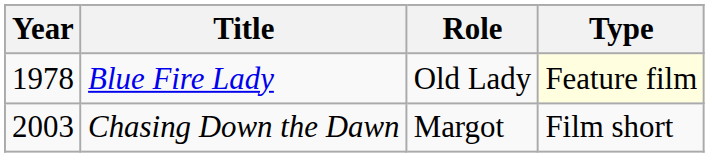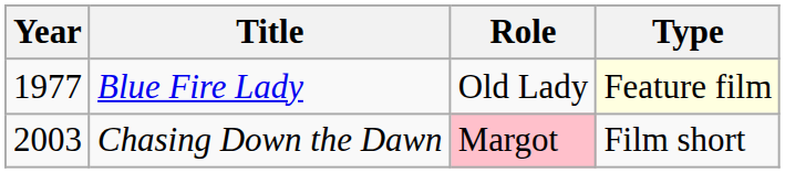Blue Fire Lady | Year: 1978 -> 1977
Chasing Down the Dawn | Role: no background -> pink background
